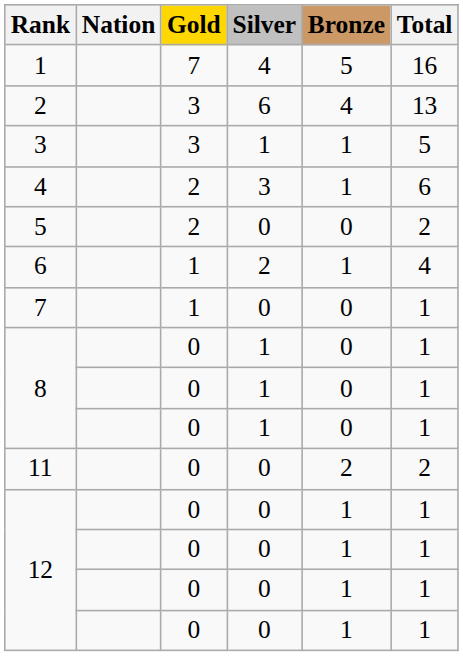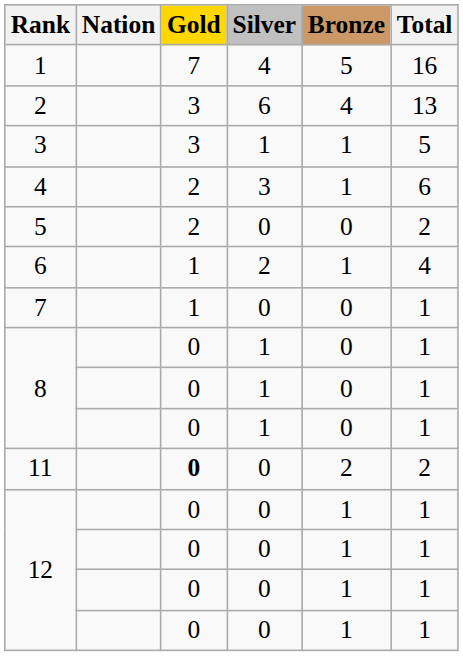11 | Gold: normal -> bold
